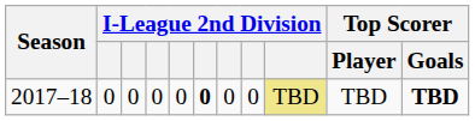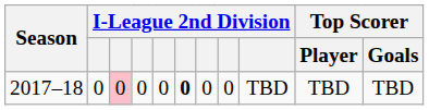2017–18 | column 3: no background -> pink background
2017–18 | column 9: khaki background -> no background
2017–18 | Top Scorer / Goals: bold -> normal
